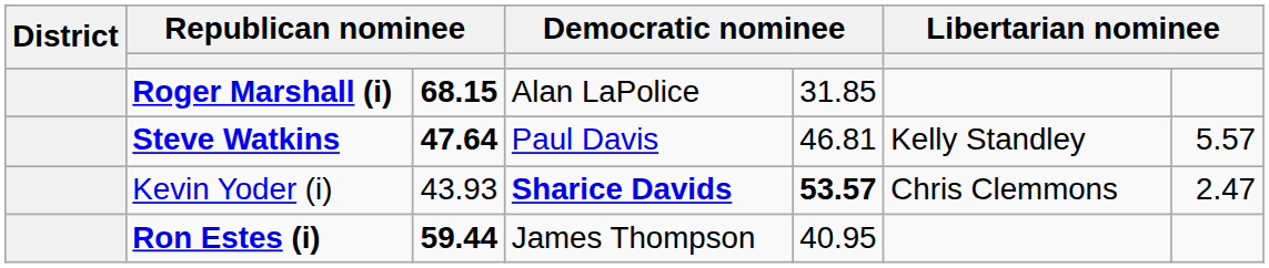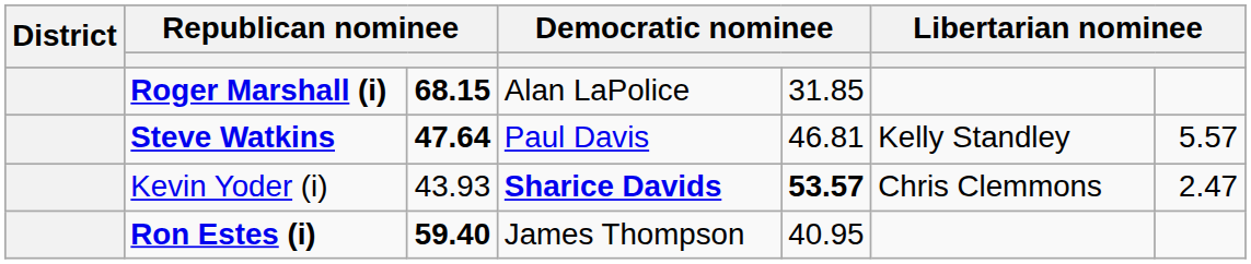Ron Estes (i) | column 3: 59.44 -> 59.40
